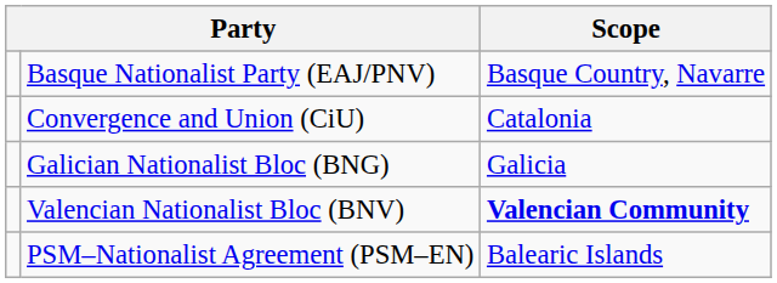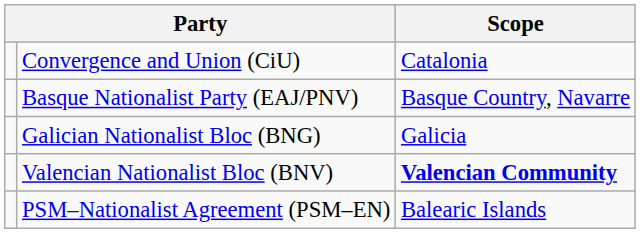rows swapped: Convergence and Union (CiU) <-> Basque Nationalist Party (EAJ/PNV)
